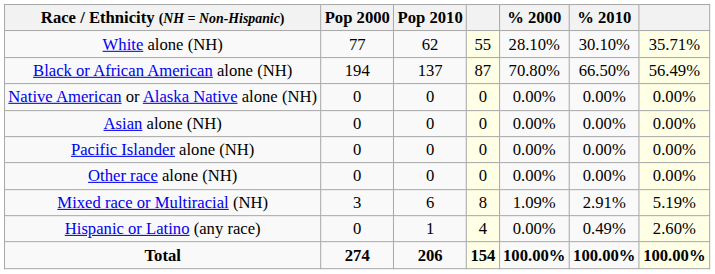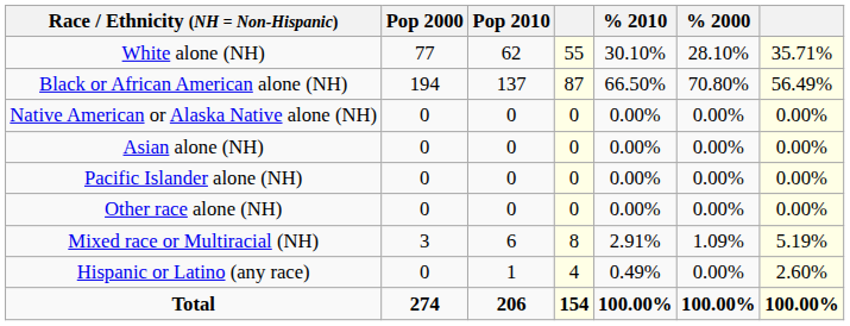columns swapped: % 2000 <-> % 2010
